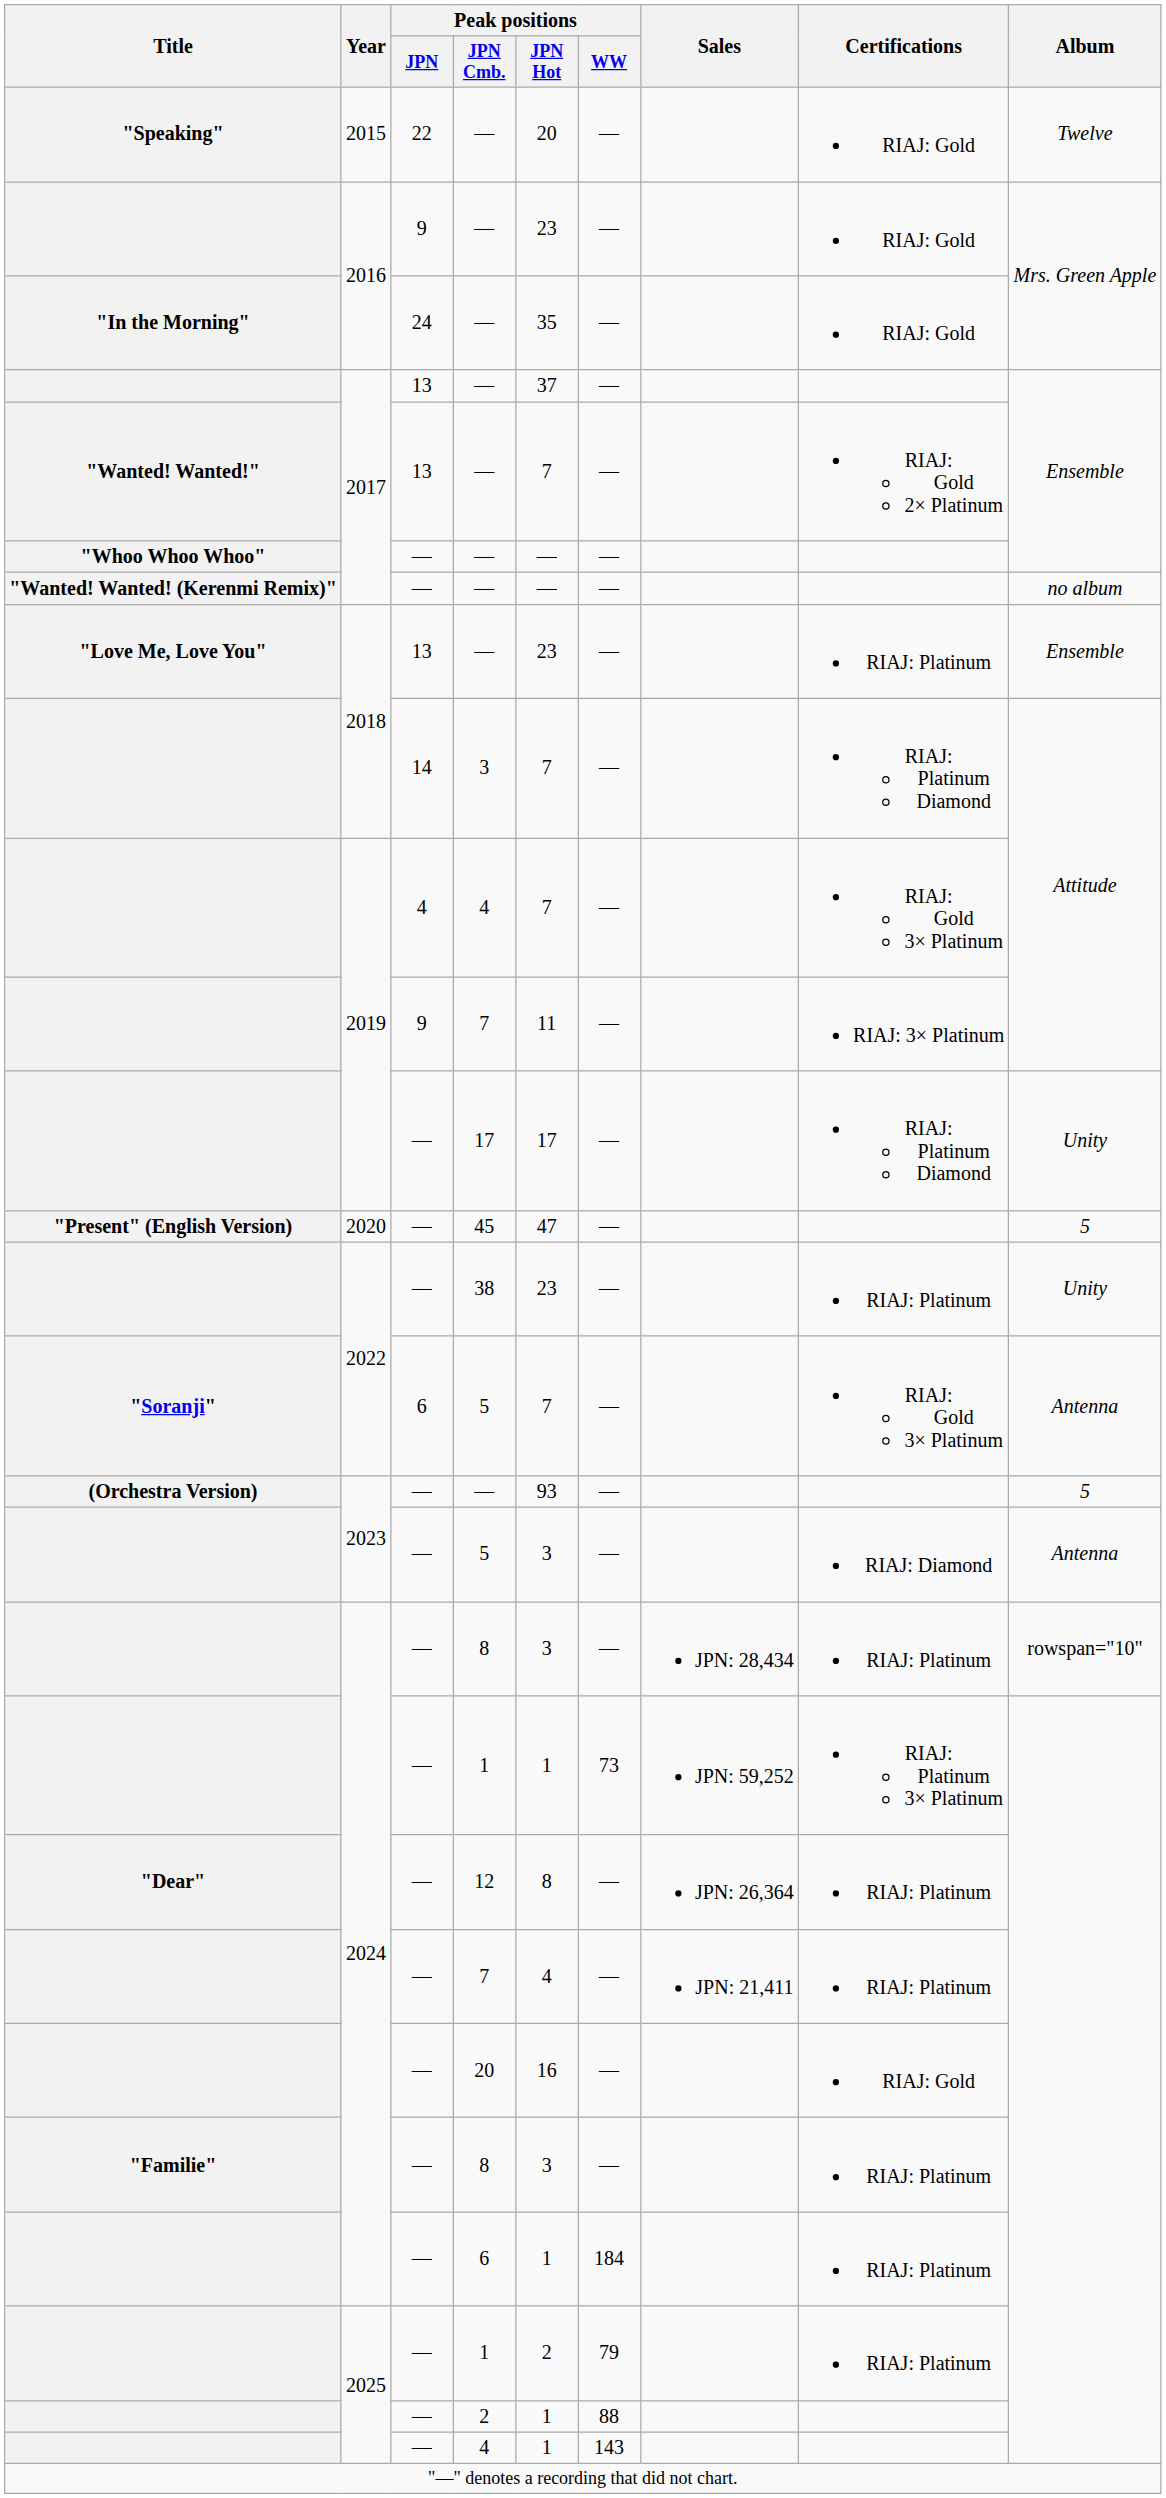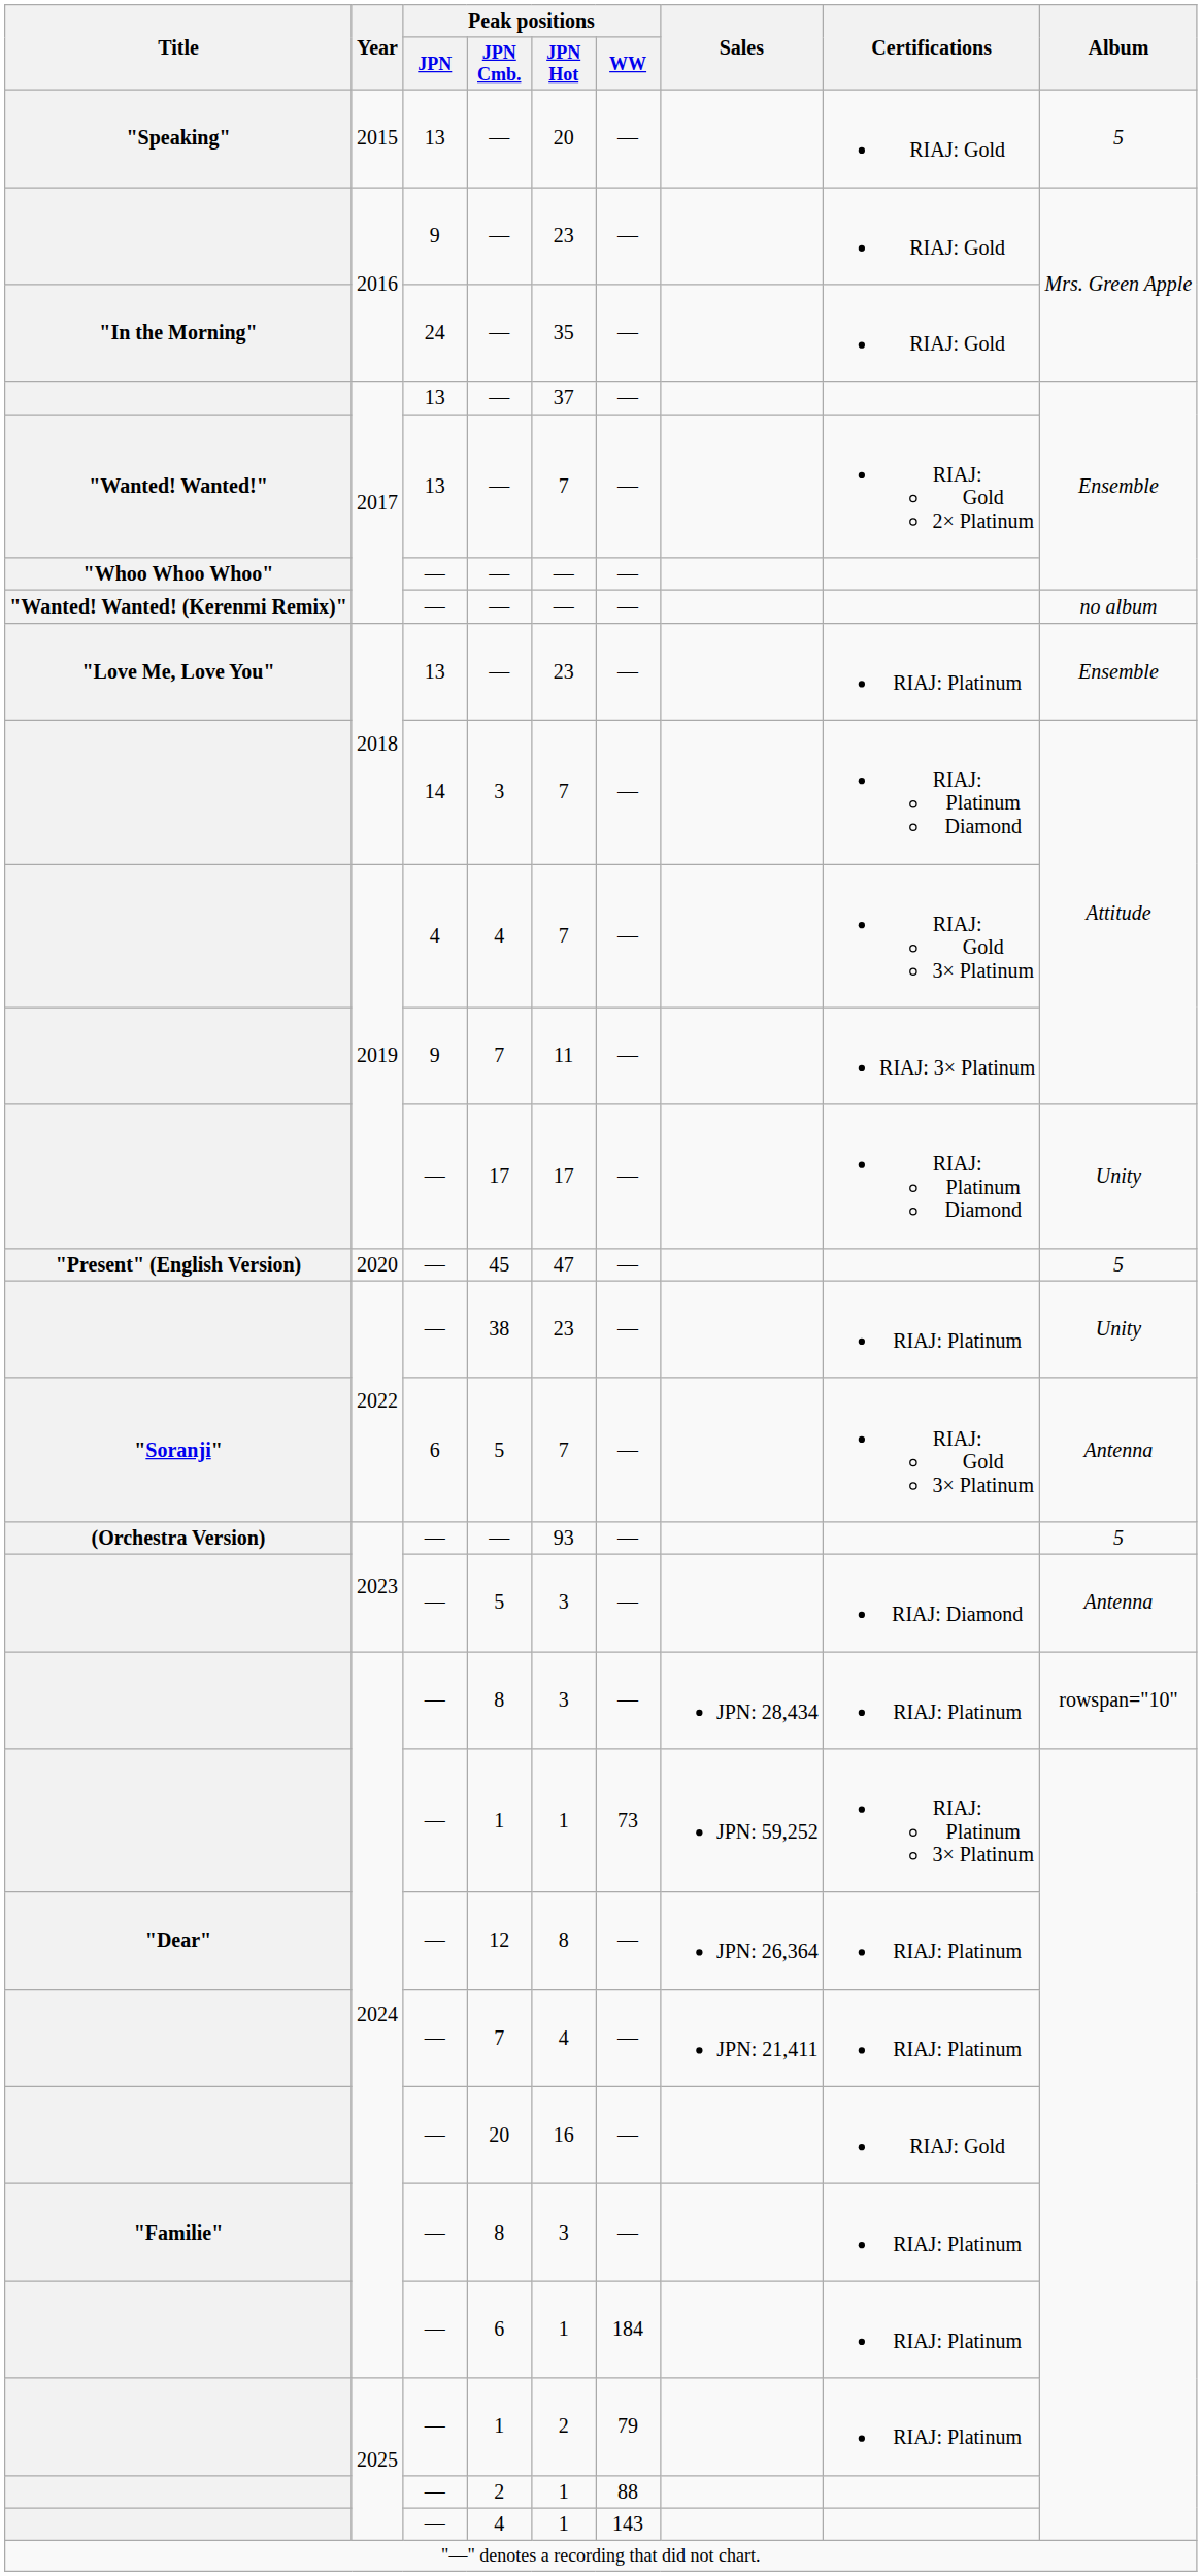"Speaking" / — | Peak positions / JPN: 22 -> 13
"Speaking" / — | Album: Twelve -> 5
